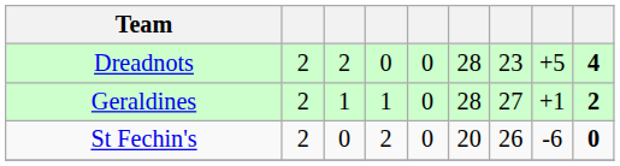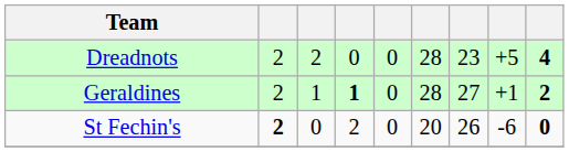Geraldines | column 4: normal -> bold
St Fechin's | column 2: normal -> bold
